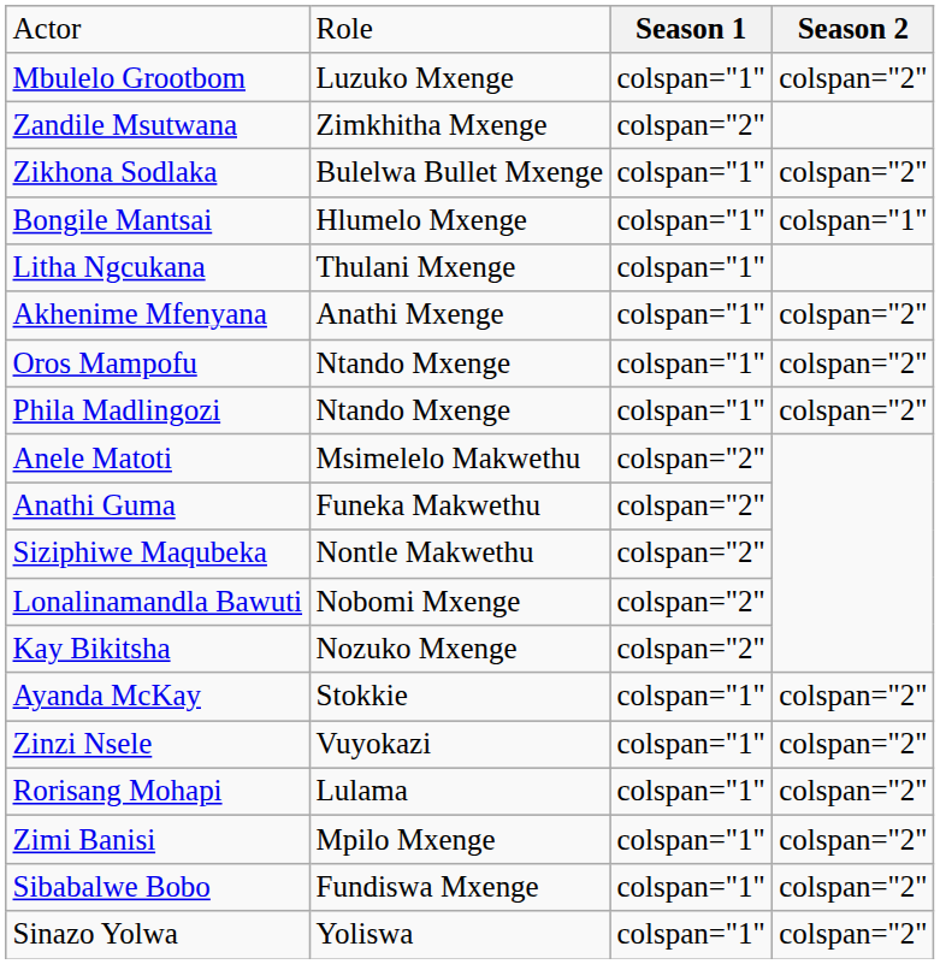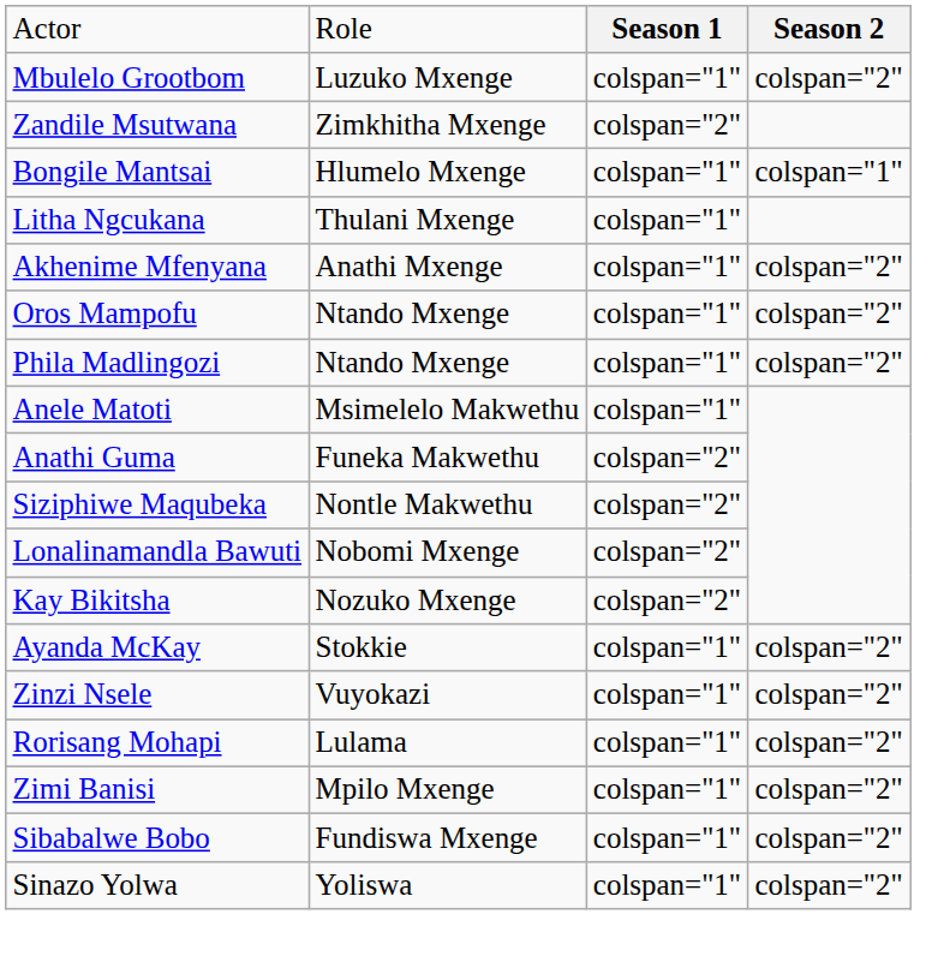- row: Zikhona Sodlaka | Bulelwa Bullet Mxenge | colspan="1" | colspan="2"
Anele Matoti | column 3: colspan="2" -> colspan="1"
